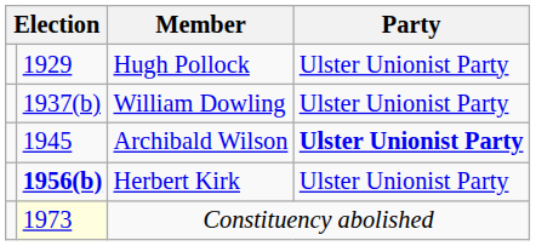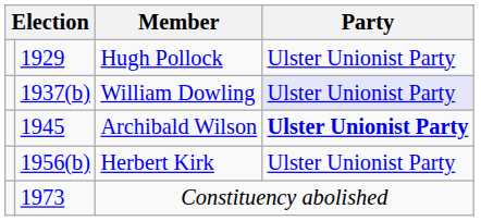William Dowling | Party: no background -> lavender background
Herbert Kirk | column 2: bold -> normal
Constituency abolished | column 2: lightyellow background -> no background
